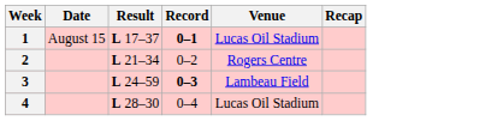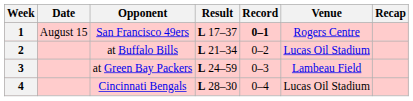+ column: Opponent | San Francisco 49ers | at Buffalo Bills | at Green Bay Packers | Cincinnati Bengals
1 | Venue: Lucas Oil Stadium -> Rogers Centre
2 | Venue: Rogers Centre -> Lucas Oil Stadium
3 | Record: bold -> normal
